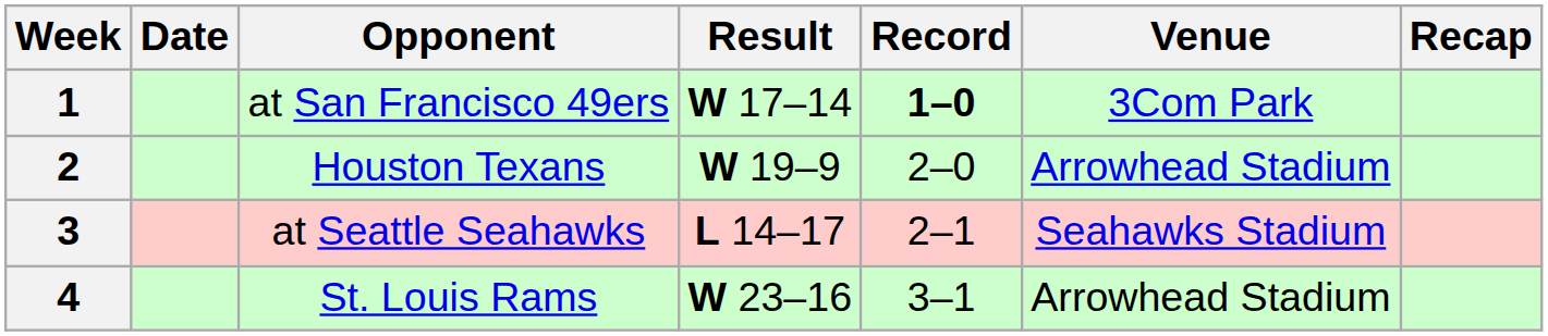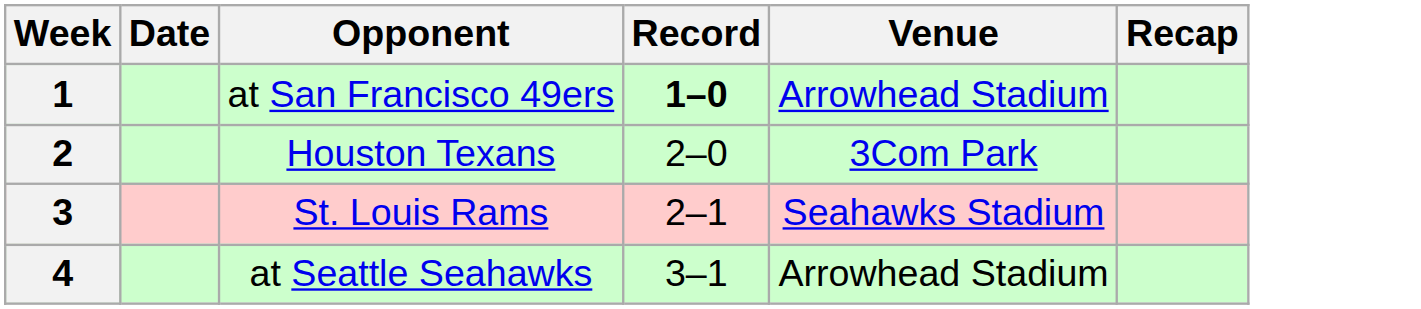- column: Result | W 17–14 | W 19–9 | L 14–17 | W 23–16
1 | Venue: 3Com Park -> Arrowhead Stadium
2 | Venue: Arrowhead Stadium -> 3Com Park
3 | Opponent: at Seattle Seahawks -> St. Louis Rams
4 | Opponent: St. Louis Rams -> at Seattle Seahawks
